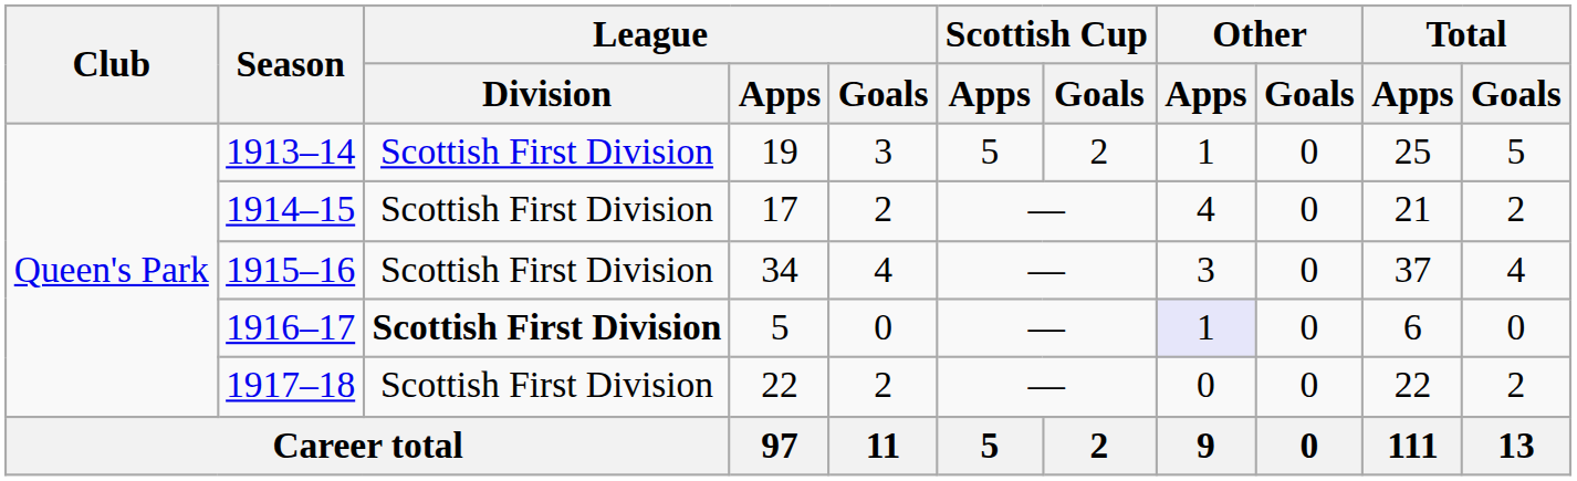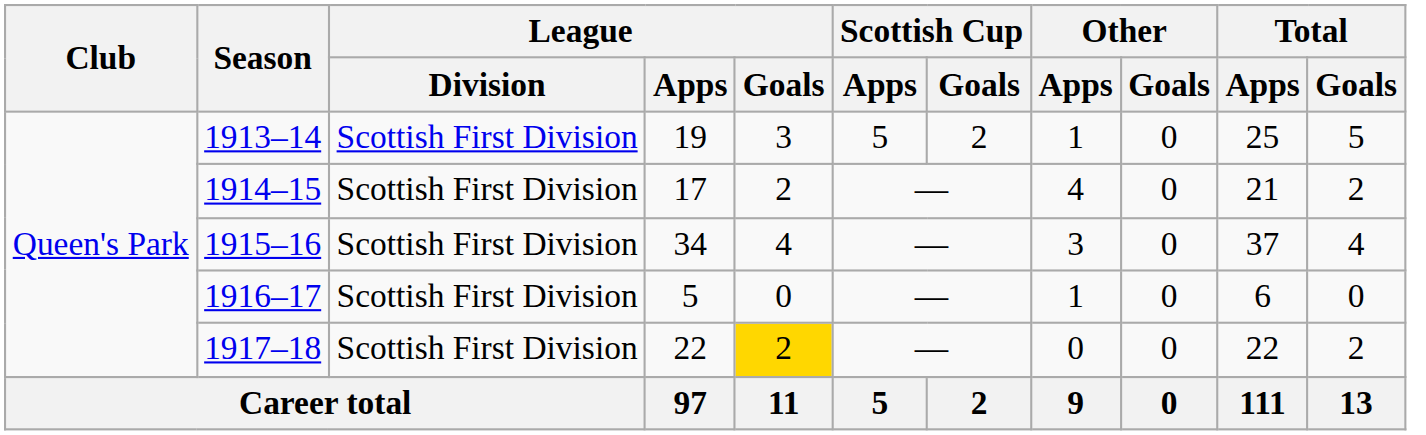1916–17 | League / Division: bold -> normal
1916–17 | Other / Apps: lavender background -> no background
1917–18 | League / Goals: no background -> gold background
